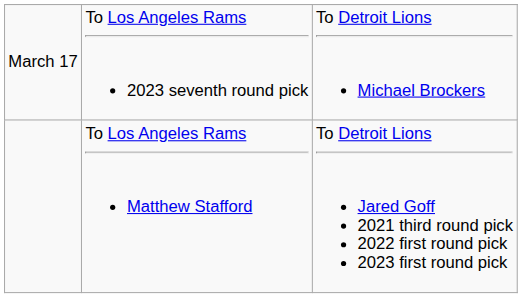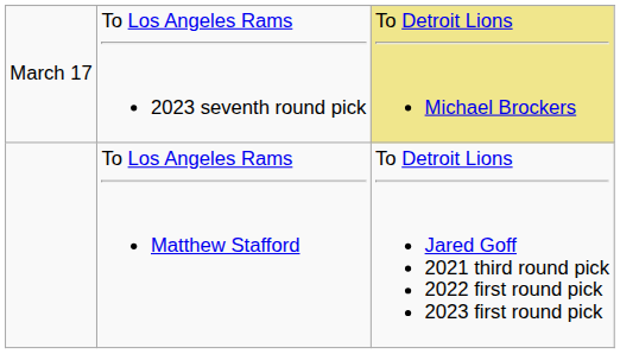March 17 | column 3: no background -> khaki background
